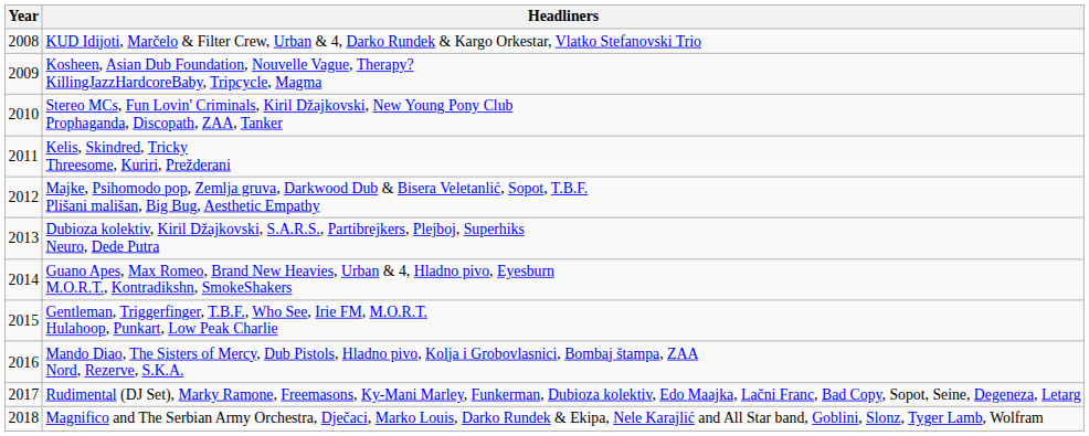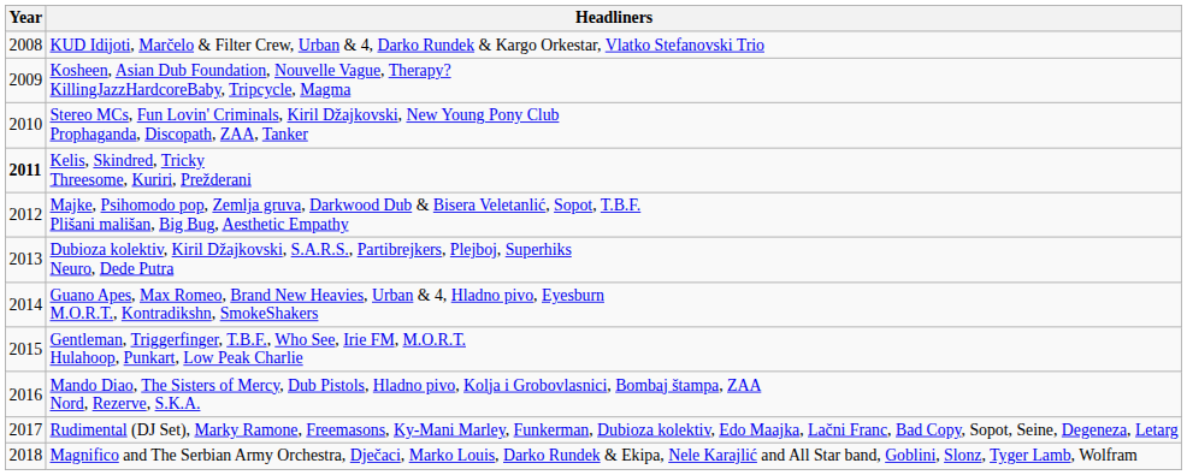Kelis, Skindred, Tricky Threesome, Kuriri, Prežderani | Year: normal -> bold
